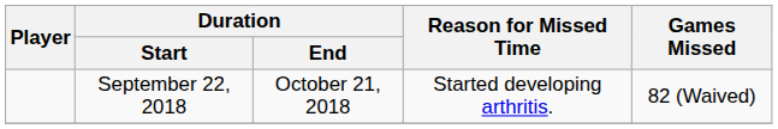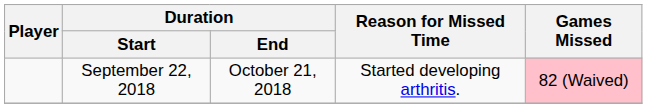September 22, 2018 | Games Missed: no background -> pink background
